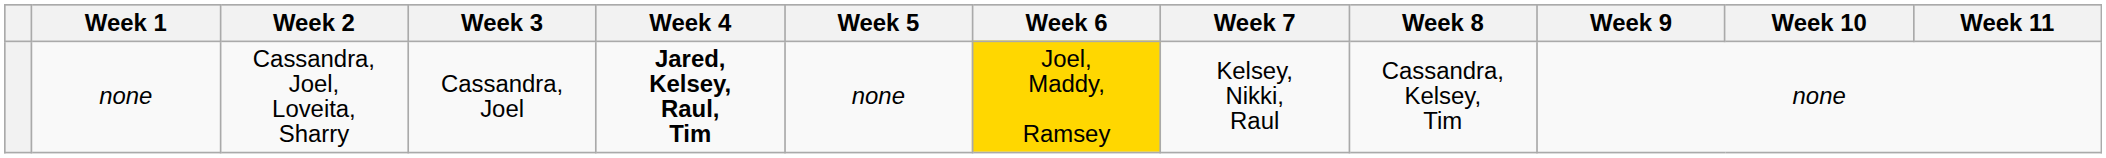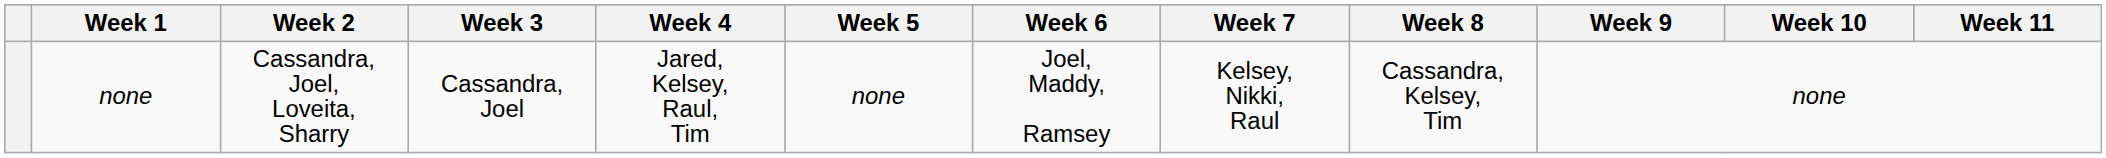row 2 | Week 4: bold -> normal
row 2 | Week 6: gold background -> no background
